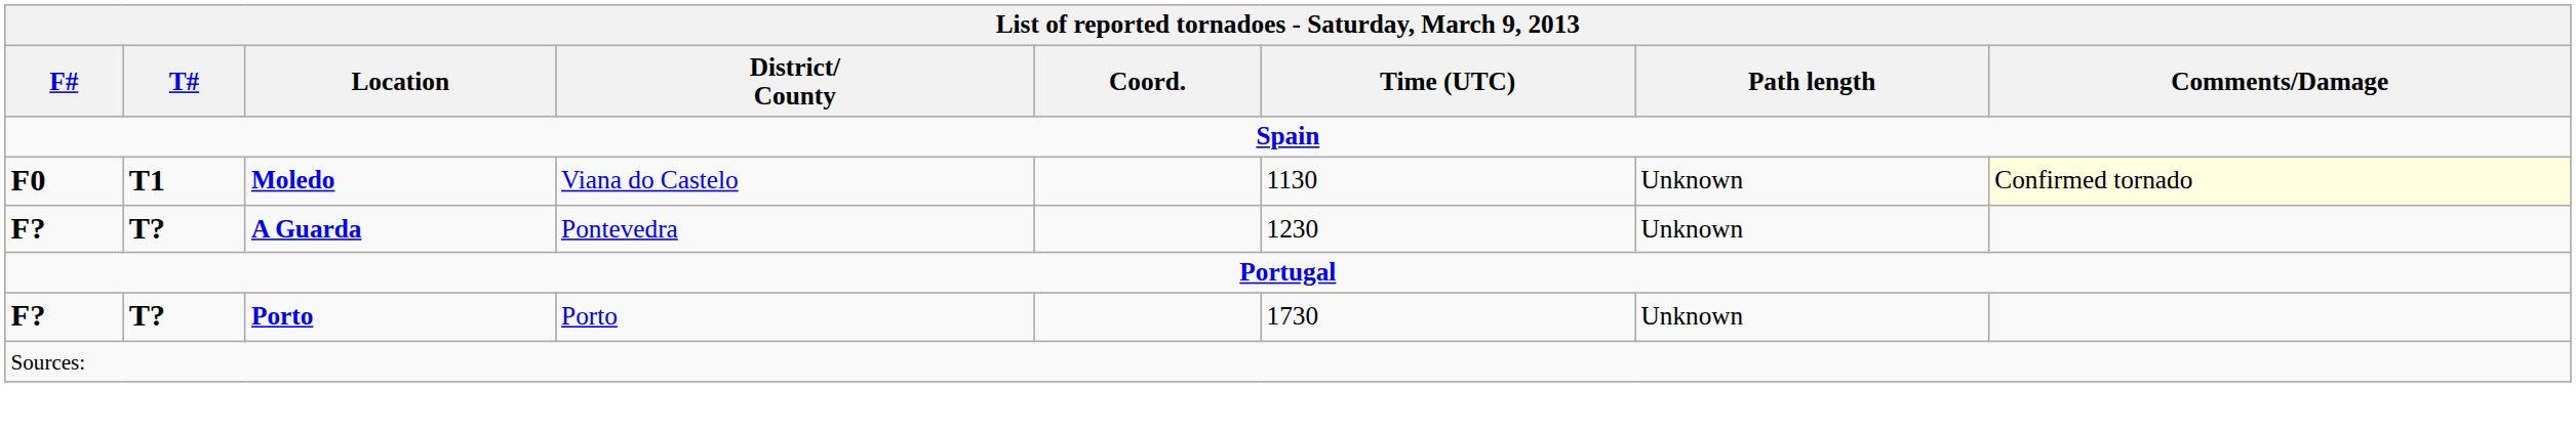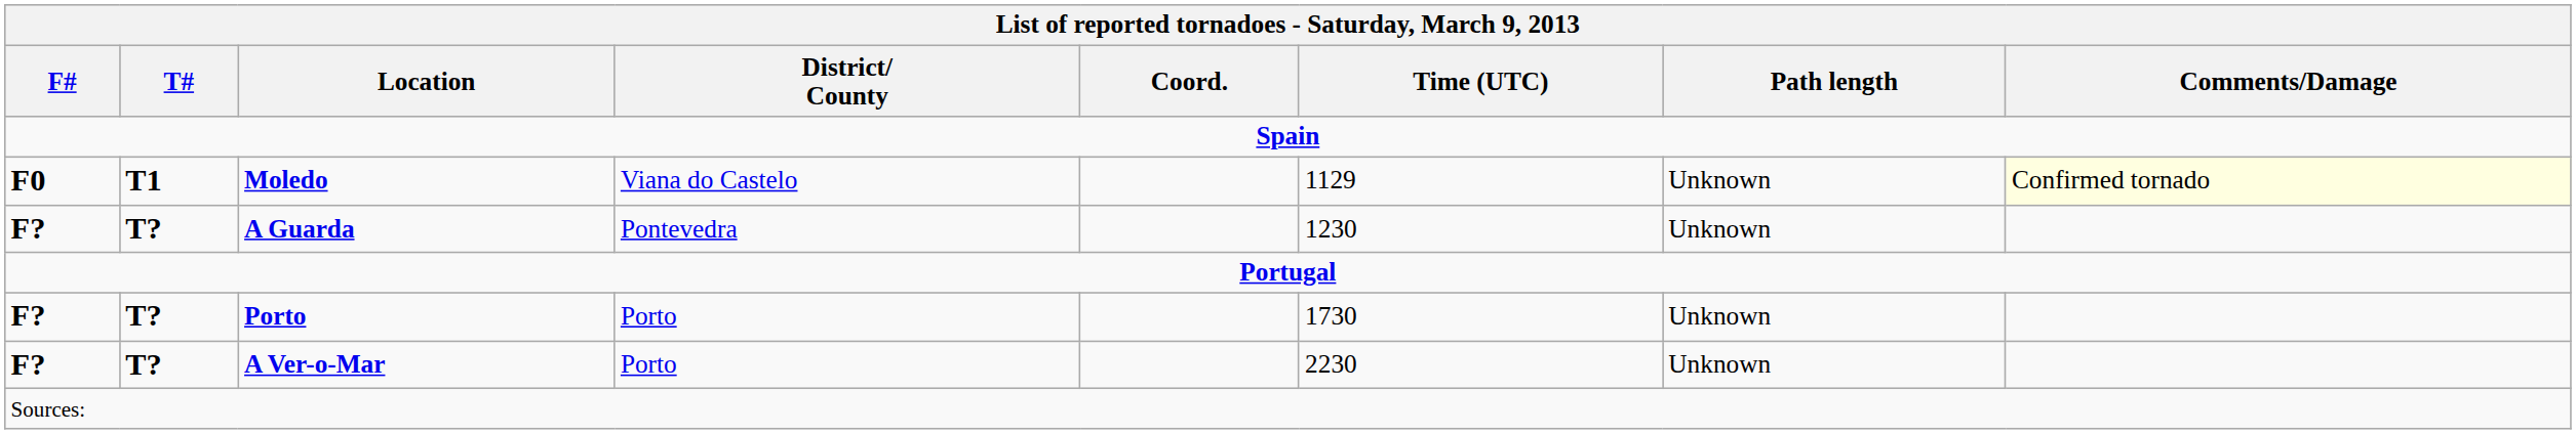Moledo | Time (UTC): 1130 -> 1129
+ row: F? | T? | A Ver-o-Mar | Porto | 2230 | Unknown
